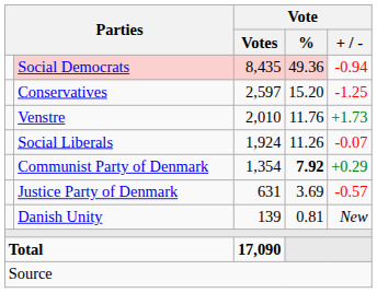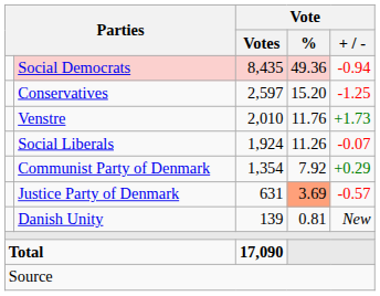Communist Party of Denmark | Vote / %: bold -> normal
Justice Party of Denmark | Vote / %: no background -> lightsalmon background
